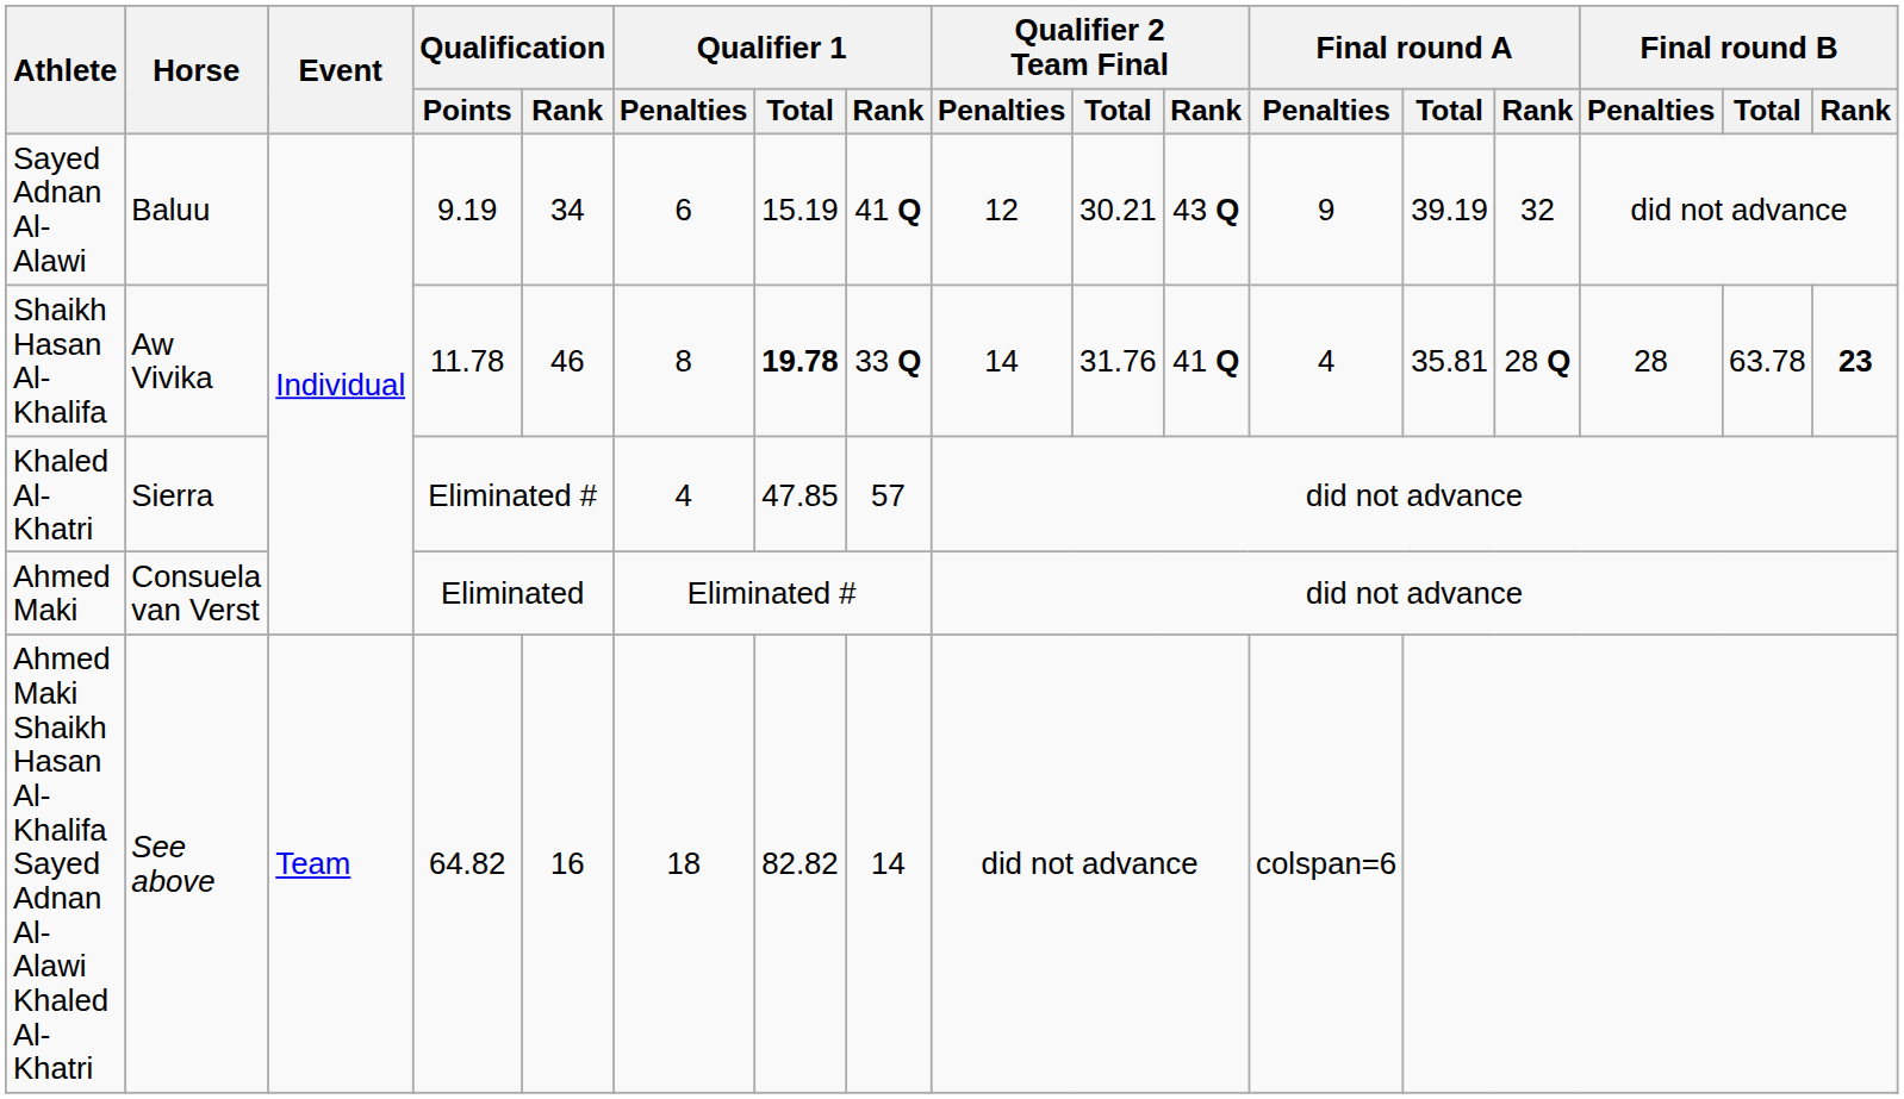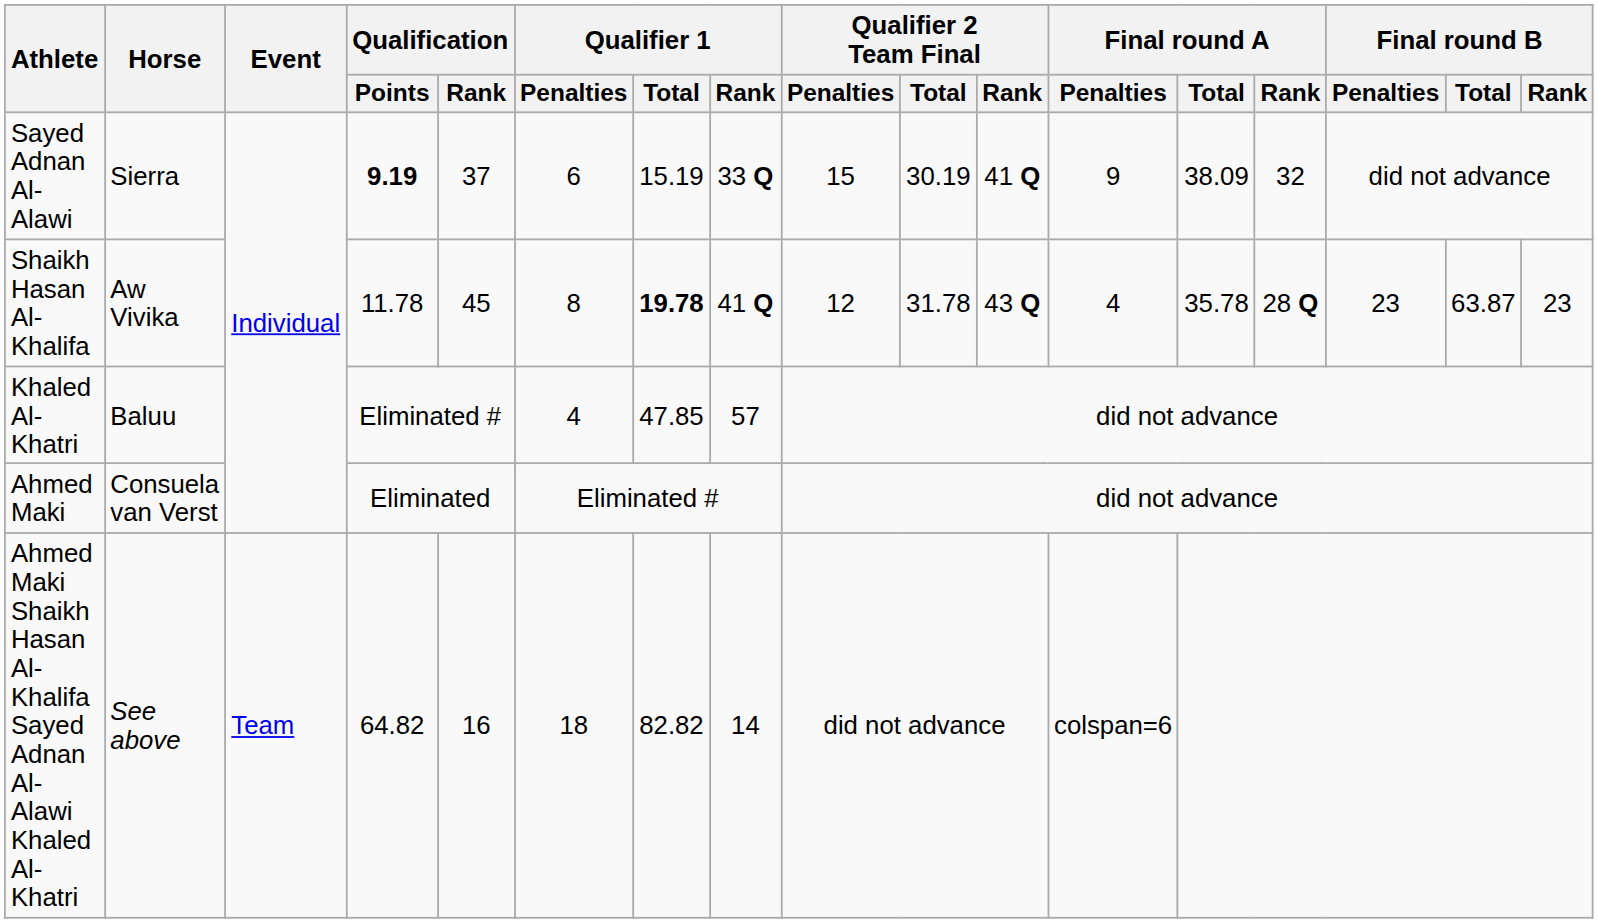Sayed Adnan Al-Alawi | Horse: Baluu -> Sierra
Sayed Adnan Al-Alawi | Qualification / Points: normal -> bold
Sayed Adnan Al-Alawi | Qualification / Rank: 34 -> 37
Sayed Adnan Al-Alawi | Qualifier 1 / Rank: 41 Q -> 33 Q
Sayed Adnan Al-Alawi | Qualifier 2 Team Final / Penalties: 12 -> 15
Sayed Adnan Al-Alawi | Qualifier 2 Team Final / Total: 30.21 -> 30.19
Sayed Adnan Al-Alawi | Qualifier 2 Team Final / Rank: 43 Q -> 41 Q
Sayed Adnan Al-Alawi | Final round A / Total: 39.19 -> 38.09
Shaikh Hasan Al-Khalifa | Qualification / Rank: 46 -> 45
Shaikh Hasan Al-Khalifa | Qualifier 1 / Rank: 33 Q -> 41 Q
Shaikh Hasan Al-Khalifa | Qualifier 2 Team Final / Penalties: 14 -> 12
Shaikh Hasan Al-Khalifa | Qualifier 2 Team Final / Total: 31.76 -> 31.78
Shaikh Hasan Al-Khalifa | Qualifier 2 Team Final / Rank: 41 Q -> 43 Q
Shaikh Hasan Al-Khalifa | Final round A / Total: 35.81 -> 35.78
Shaikh Hasan Al-Khalifa | Final round B / Penalties: 28 -> 23
Shaikh Hasan Al-Khalifa | Final round B / Total: 63.78 -> 63.87
Shaikh Hasan Al-Khalifa | Final round B / Rank: bold -> normal
Khaled Al-Khatri | Horse: Sierra -> Baluu
